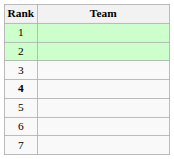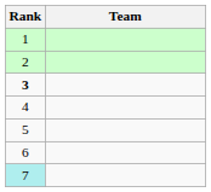3 | Rank: normal -> bold
4 | Rank: bold -> normal
7 | Rank: no background -> paleturquoise background
